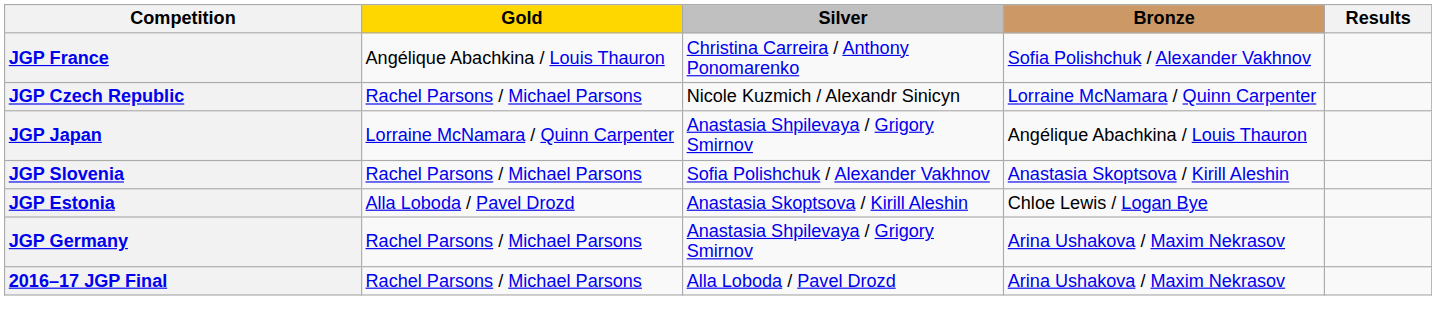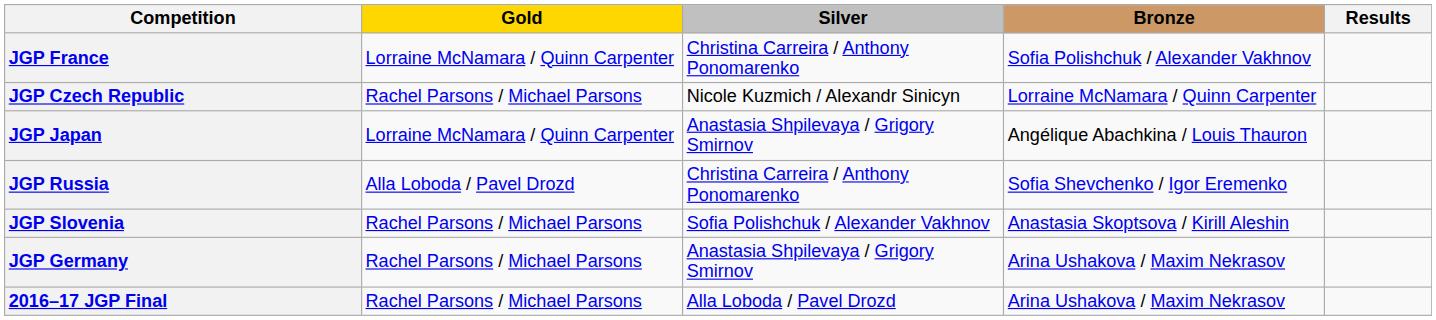JGP France | Gold: Angélique Abachkina / Louis Thauron -> Lorraine McNamara / Quinn Carpenter
+ row: JGP Russia | Alla Loboda / Pavel Drozd | Christina Carreira / Anthony Ponomarenko | Sofia Shevchenko / Igor Eremenko
- row: JGP Estonia | Alla Loboda / Pavel Drozd | Anastasia Skoptsova / Kirill Aleshin | Chloe Lewis / Logan Bye
